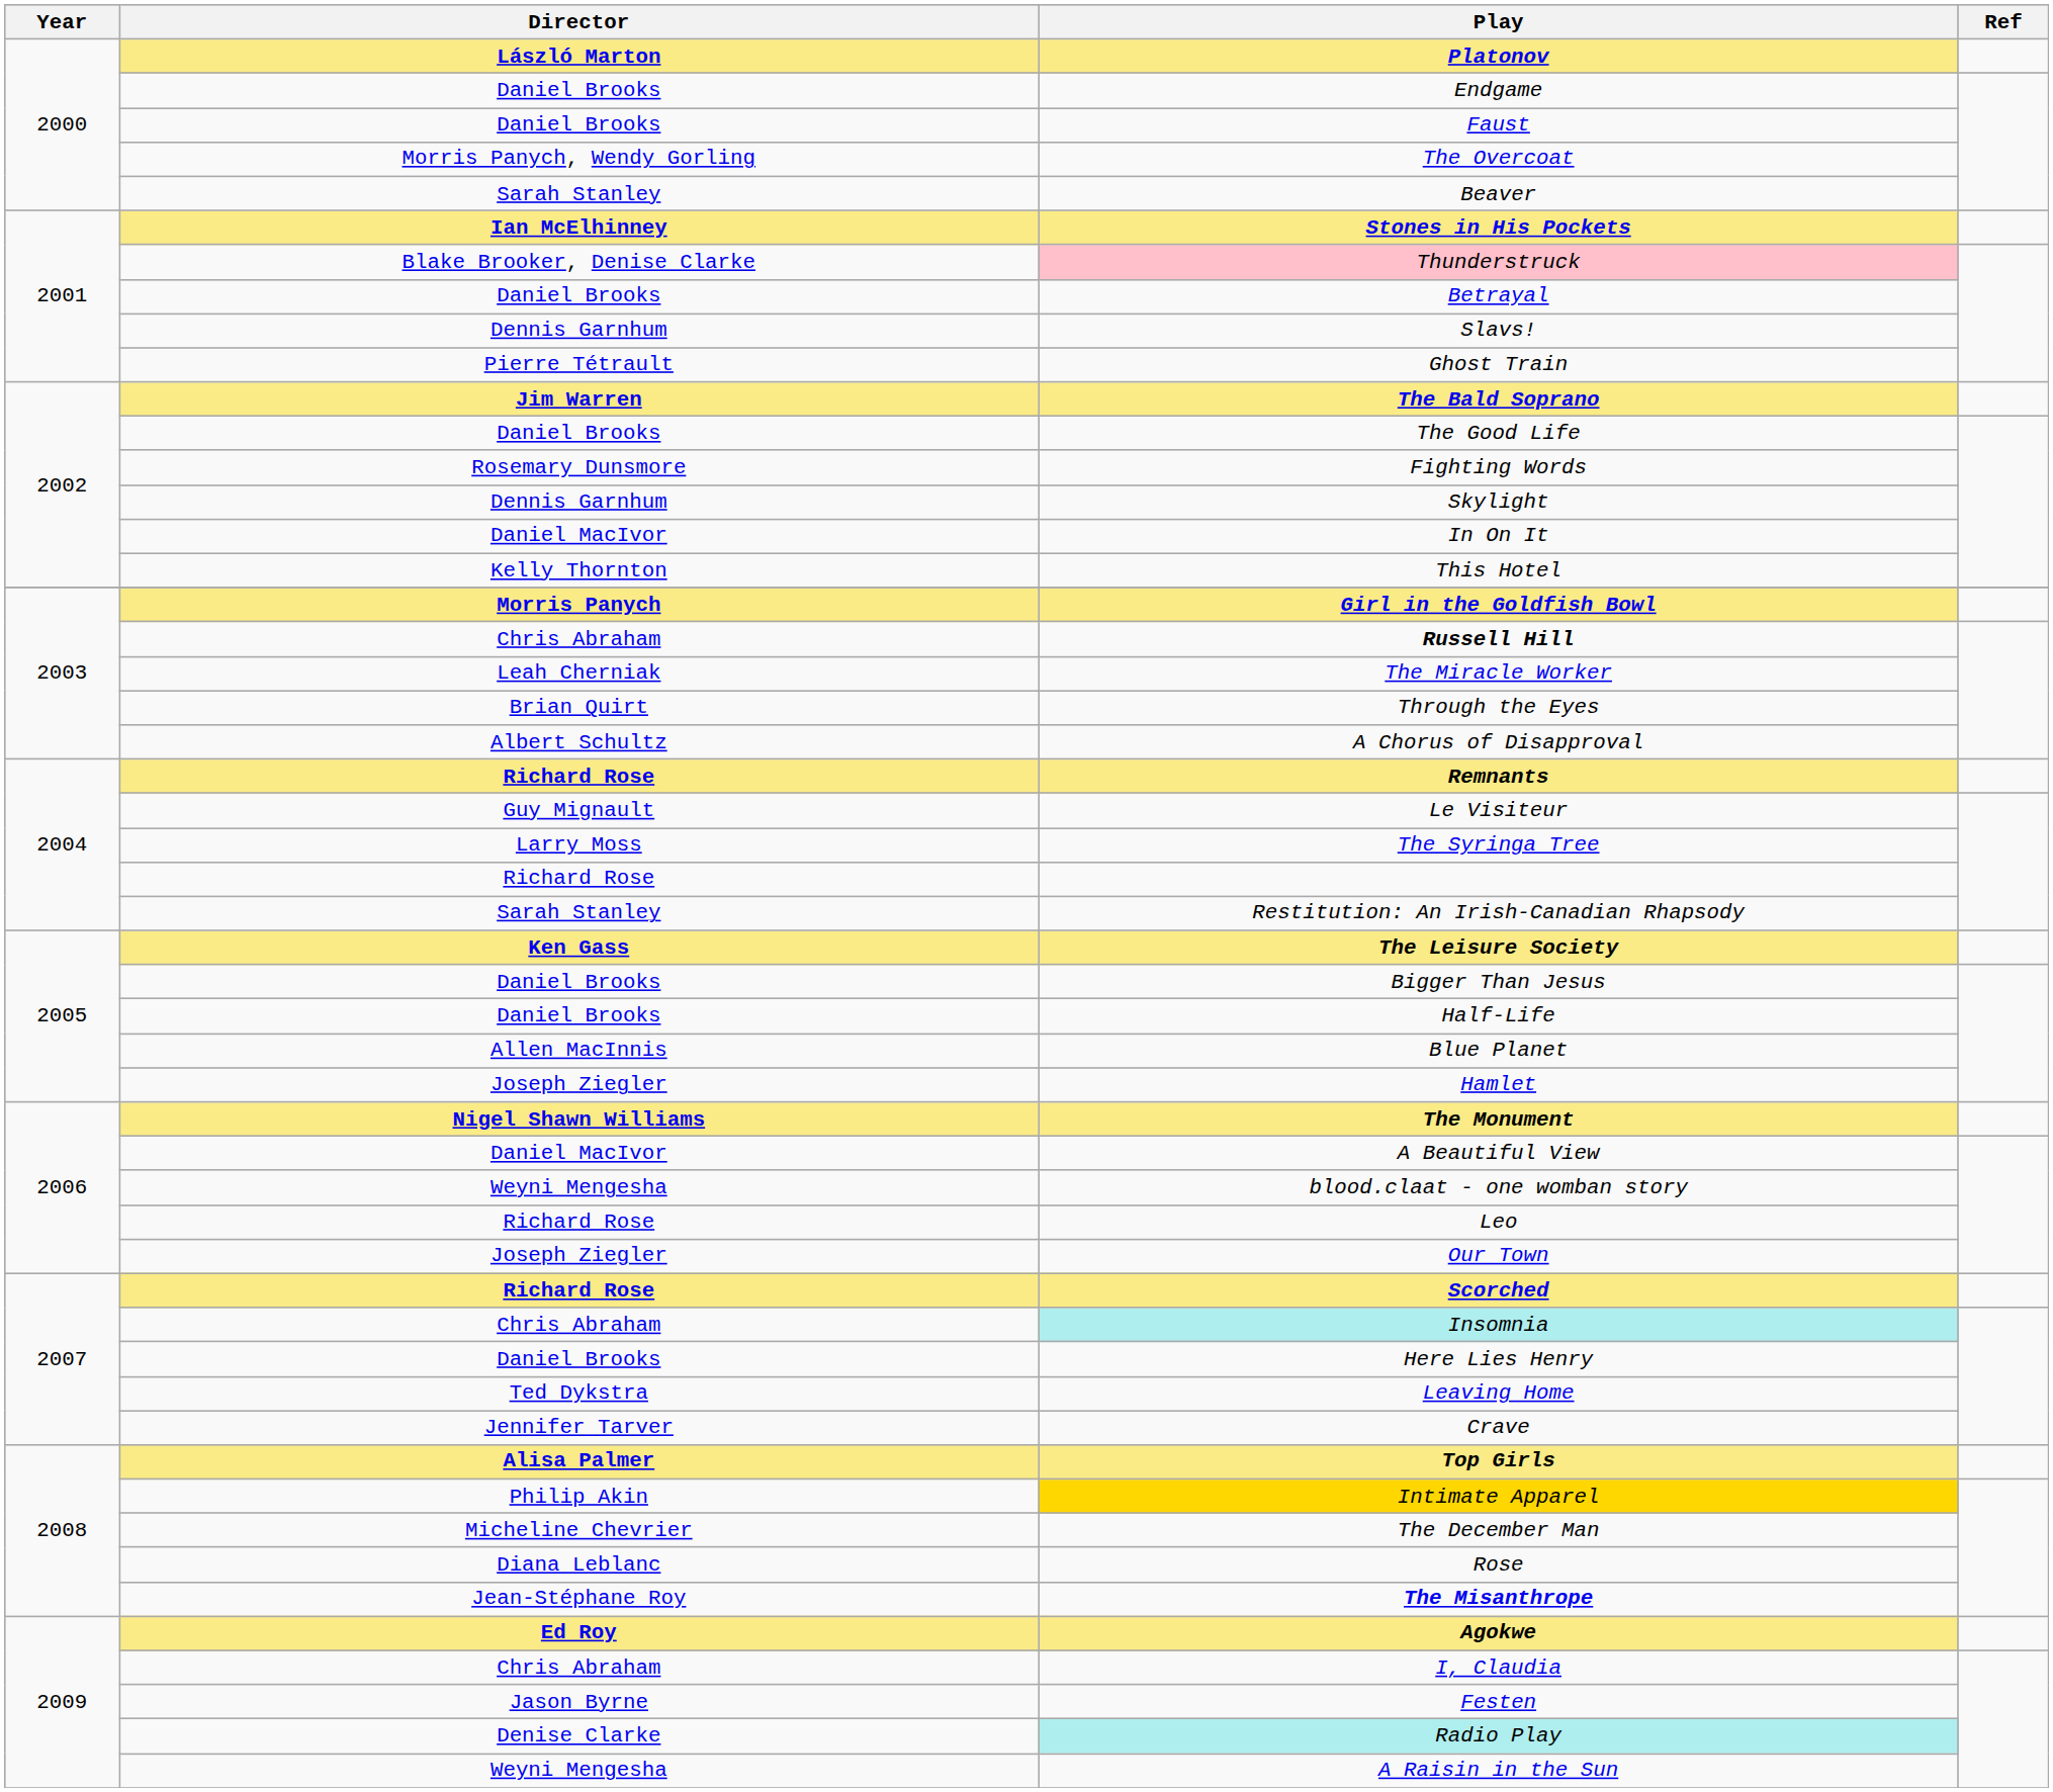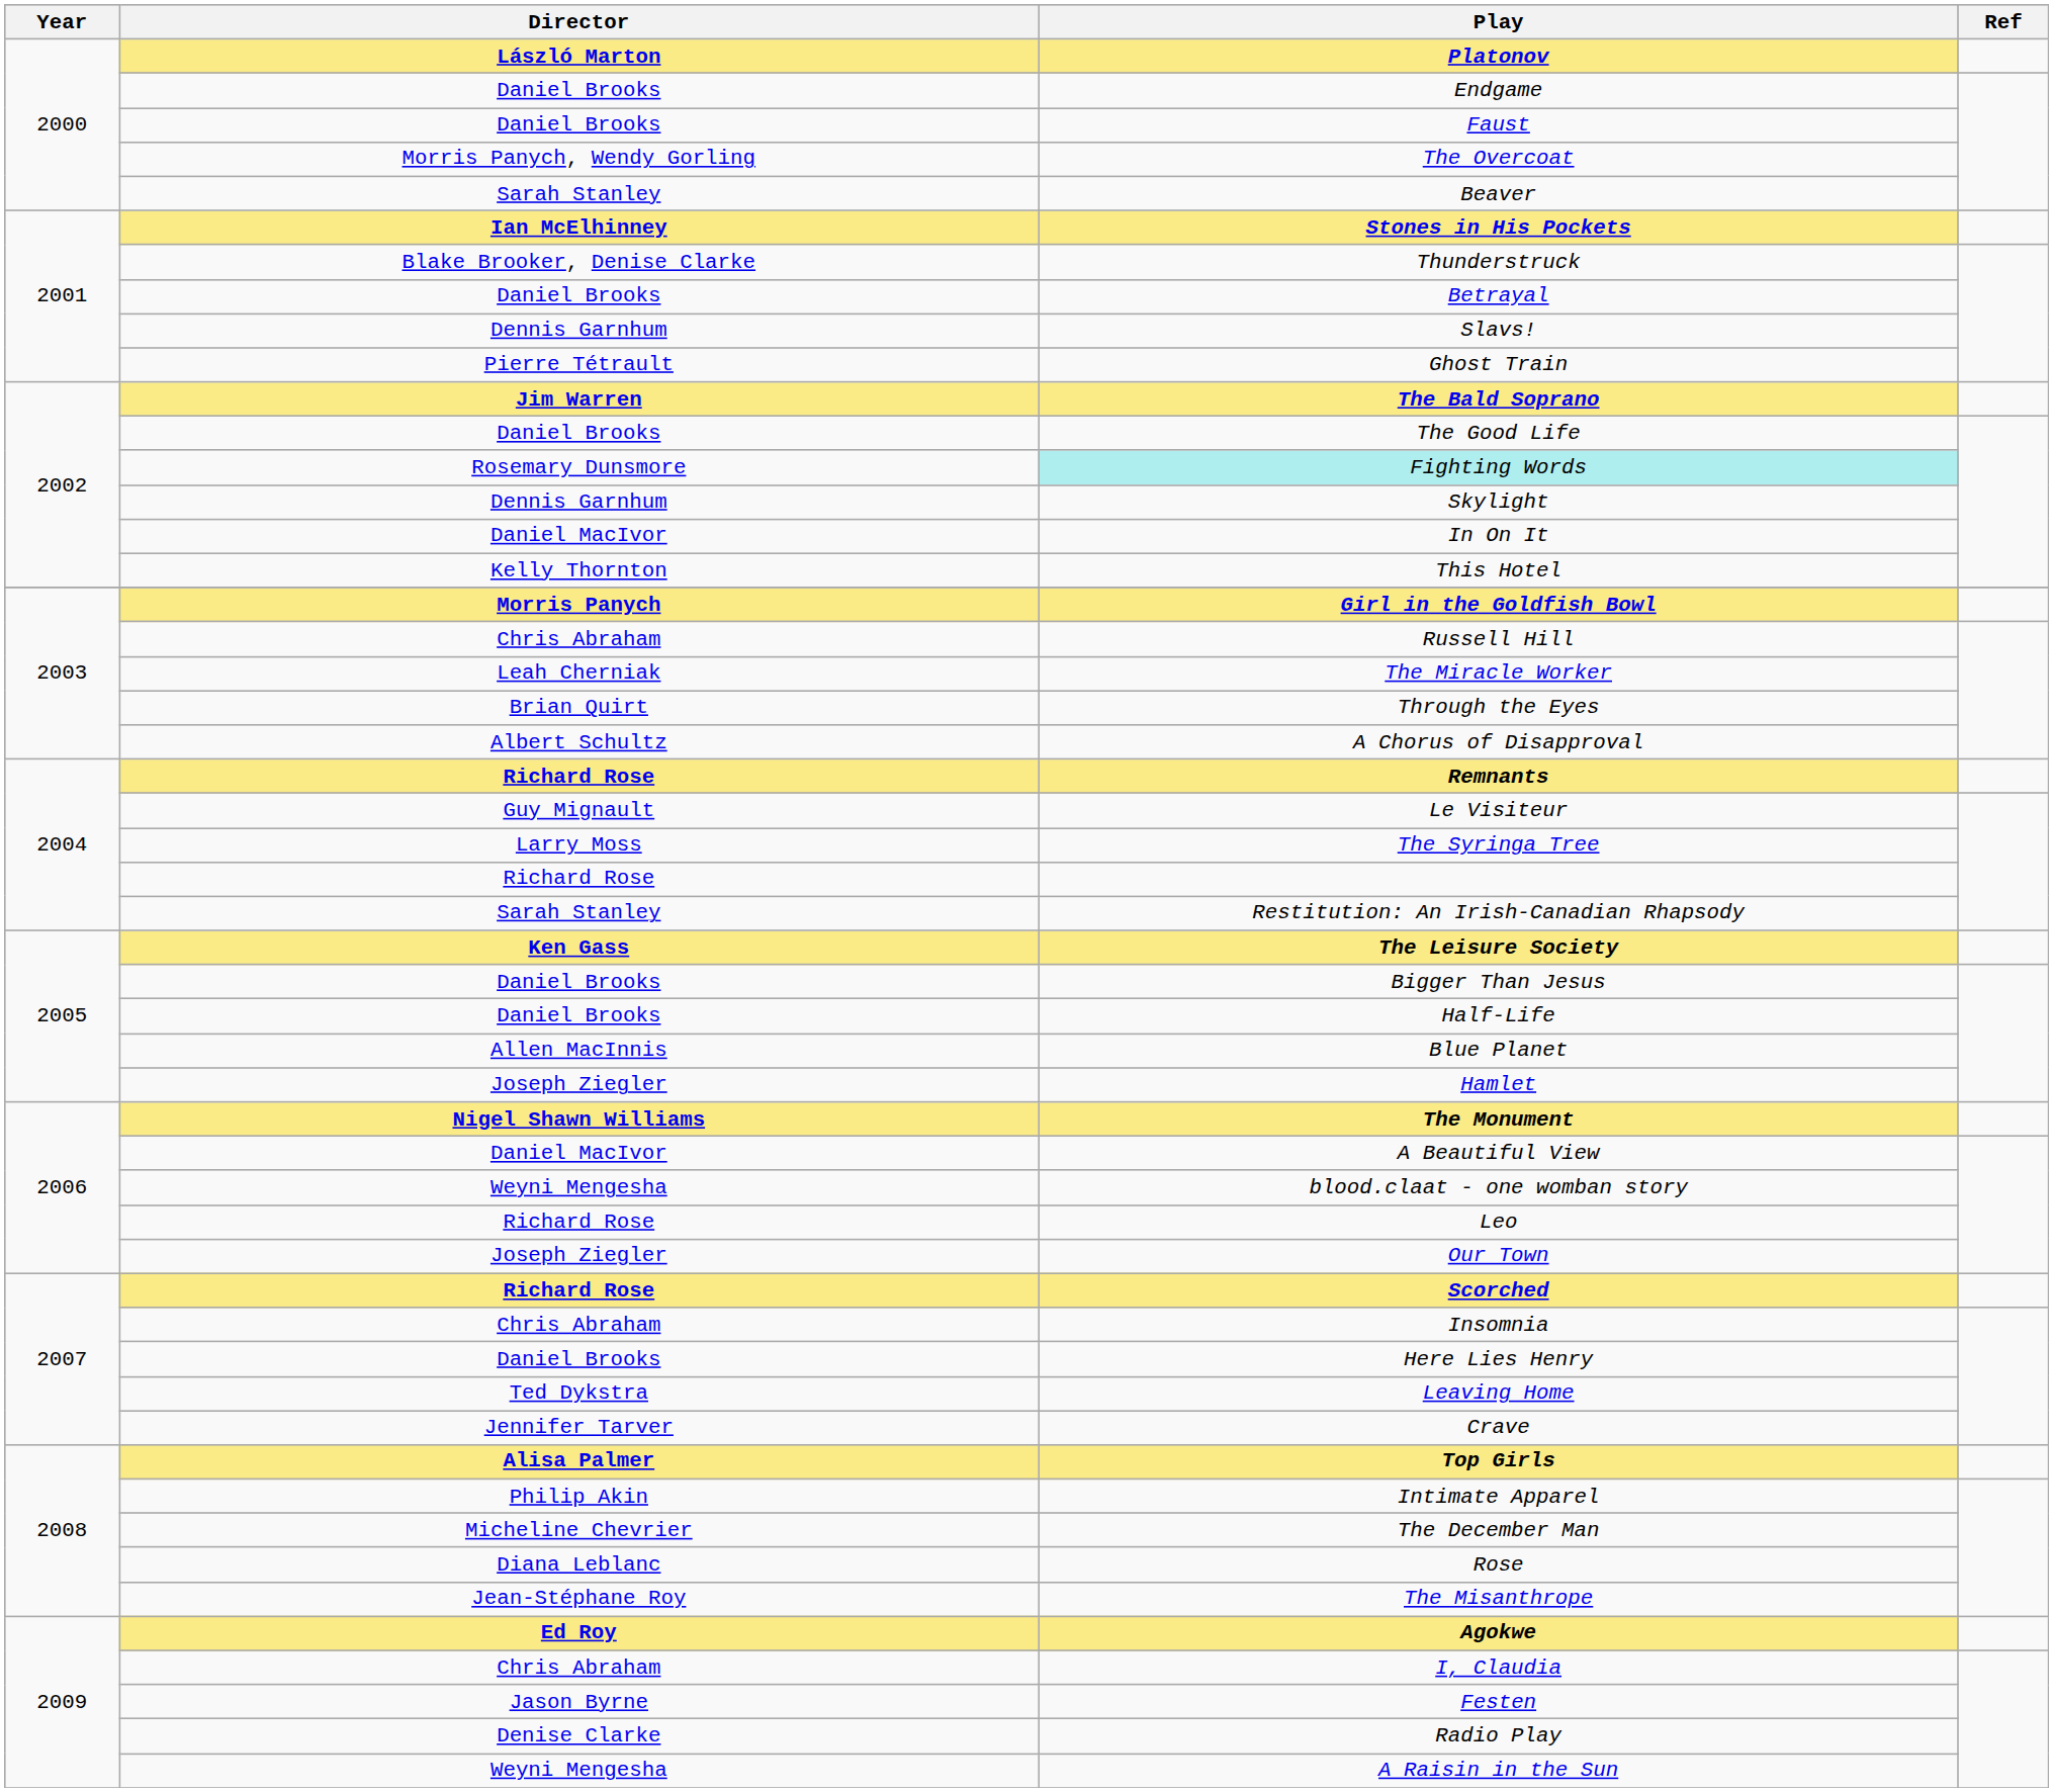Thunderstruck | Play: pink background -> no background
Fighting Words | Play: no background -> paleturquoise background
Russell Hill | Play: bold -> normal
Insomnia | Play: paleturquoise background -> no background
Intimate Apparel | Play: gold background -> no background
The Misanthrope | Play: bold -> normal
Radio Play | Play: paleturquoise background -> no background
